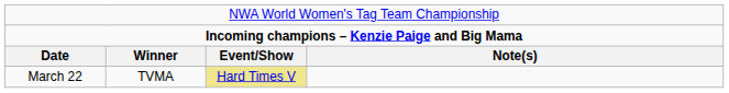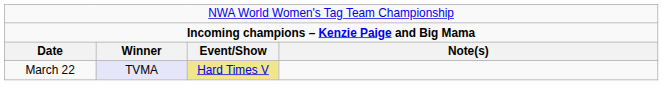March 22 | column 2: no background -> lavender background
